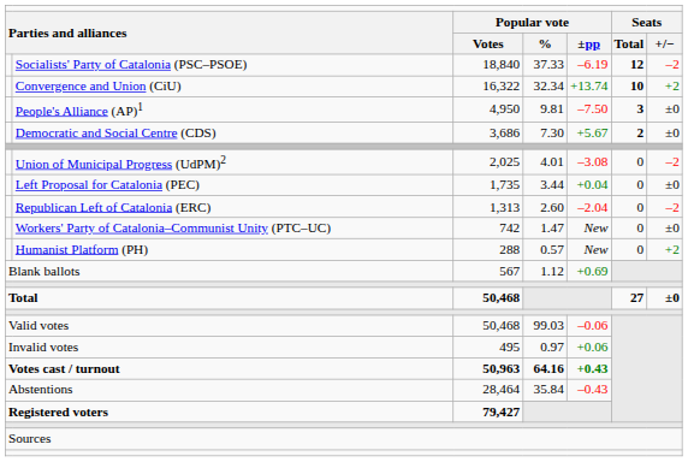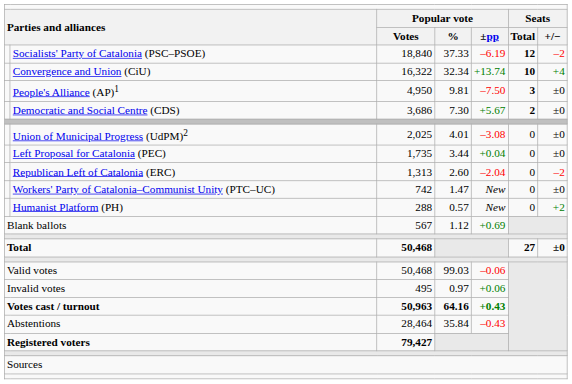Convergence and Union (CiU) | column 7: +2 -> +4
Union of Municipal Progress (UdPM)2 | column 7: –2 -> ±0
